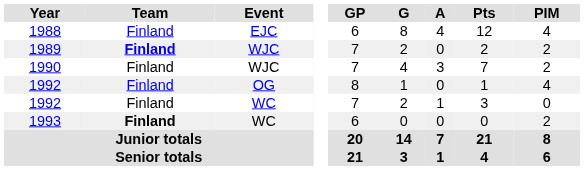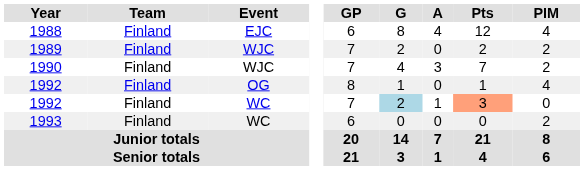1989 | Team: bold -> normal
1992 / WC | G: no background -> lightblue background
1992 / WC | Pts: no background -> lightsalmon background
1993 | Team: bold -> normal
